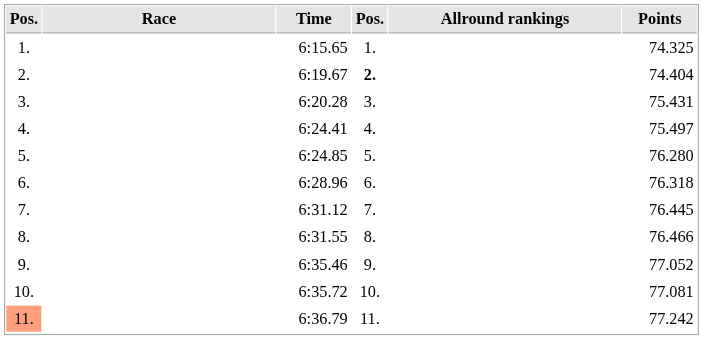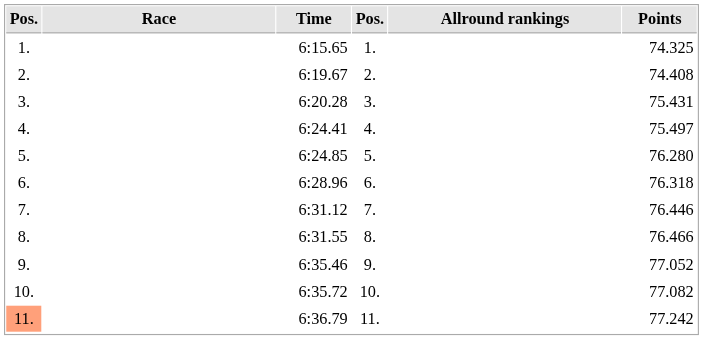row 3 | column 4: bold -> normal
row 3 | Points: 74.404 -> 74.408
row 8 | Points: 76.445 -> 76.446
row 11 | Points: 77.081 -> 77.082
